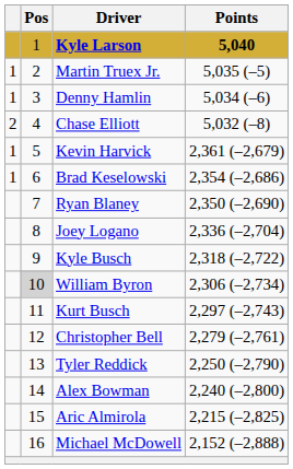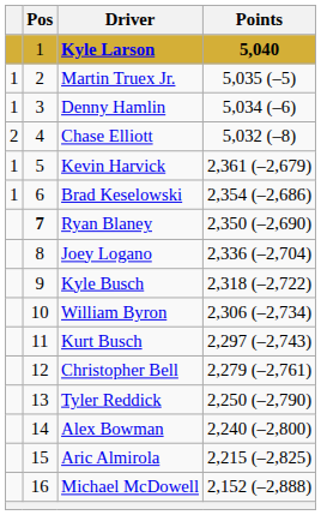Ryan Blaney | Pos: normal -> bold
William Byron | Pos: lightgrey background -> no background
